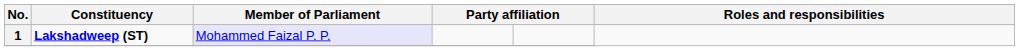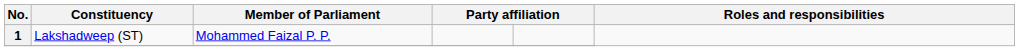1 | Constituency: bold -> normal
1 | Member of Parliament: lavender background -> no background
